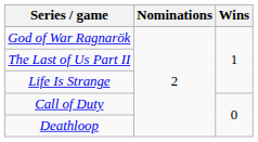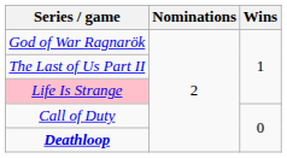Life Is Strange | Series / game: no background -> pink background
Deathloop | Series / game: normal -> bold
